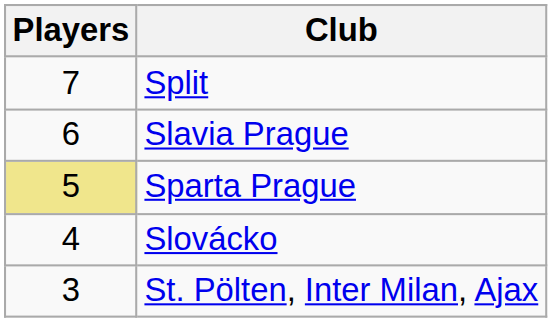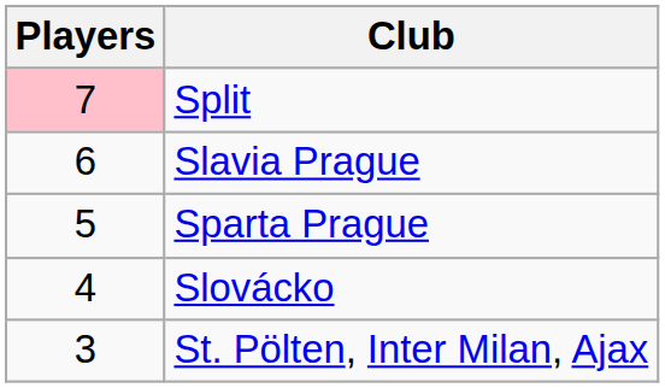Split | Players: no background -> pink background
Sparta Prague | Players: khaki background -> no background
